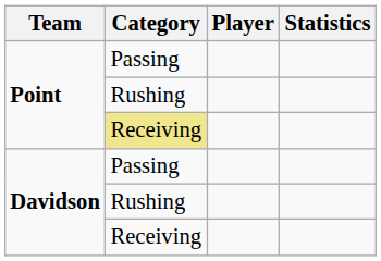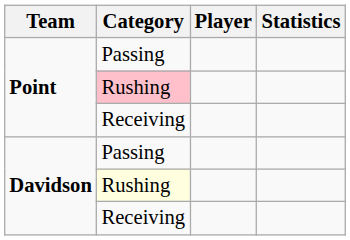Point / Rushing | Category: no background -> pink background
Point / Receiving | Category: khaki background -> no background
Davidson / Rushing | Category: no background -> lightyellow background
